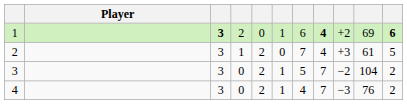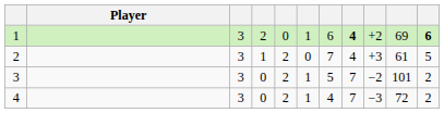row 2 | column 3: bold -> normal
row 4 | column 10: 104 -> 101
row 5 | column 10: 76 -> 72
